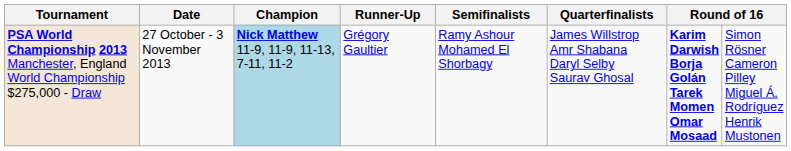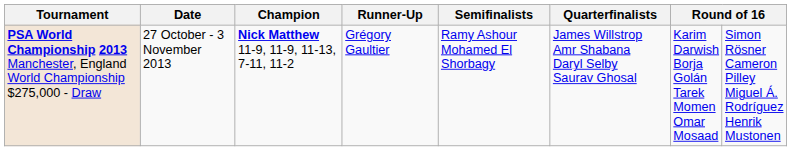row 2 | Champion: lightblue background -> no background
row 2 | column 7: bold -> normal
